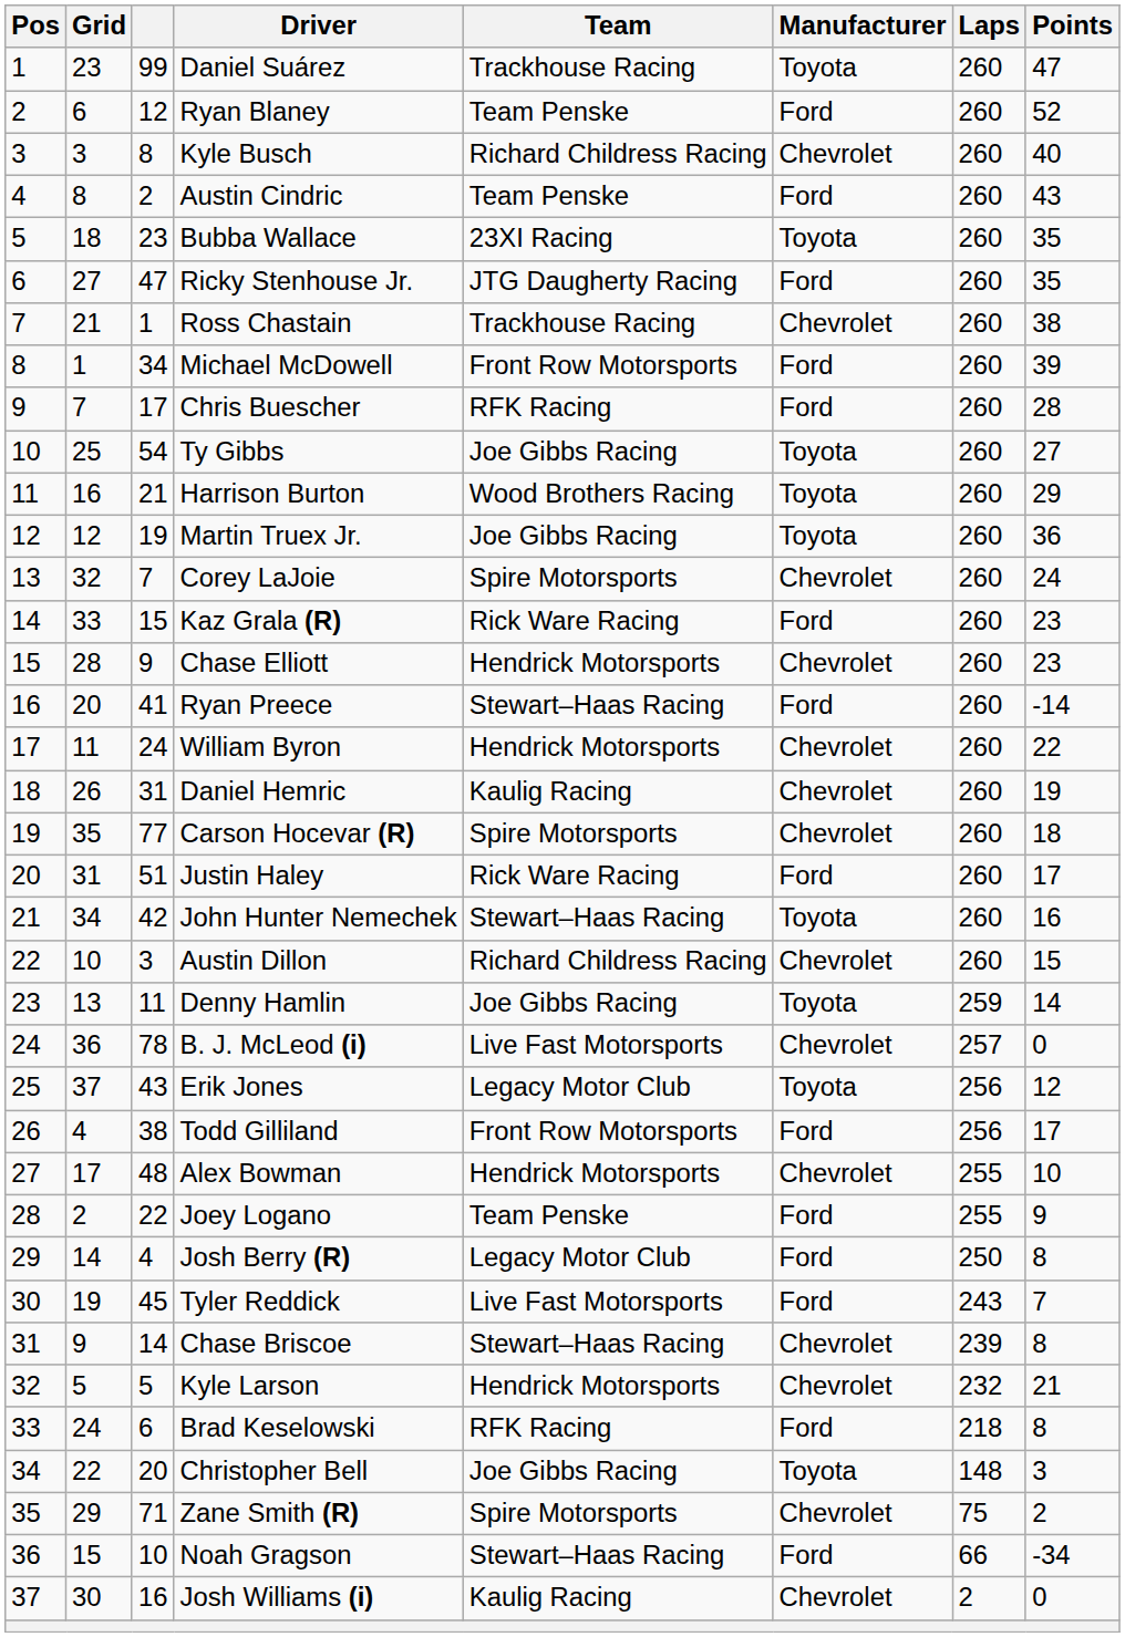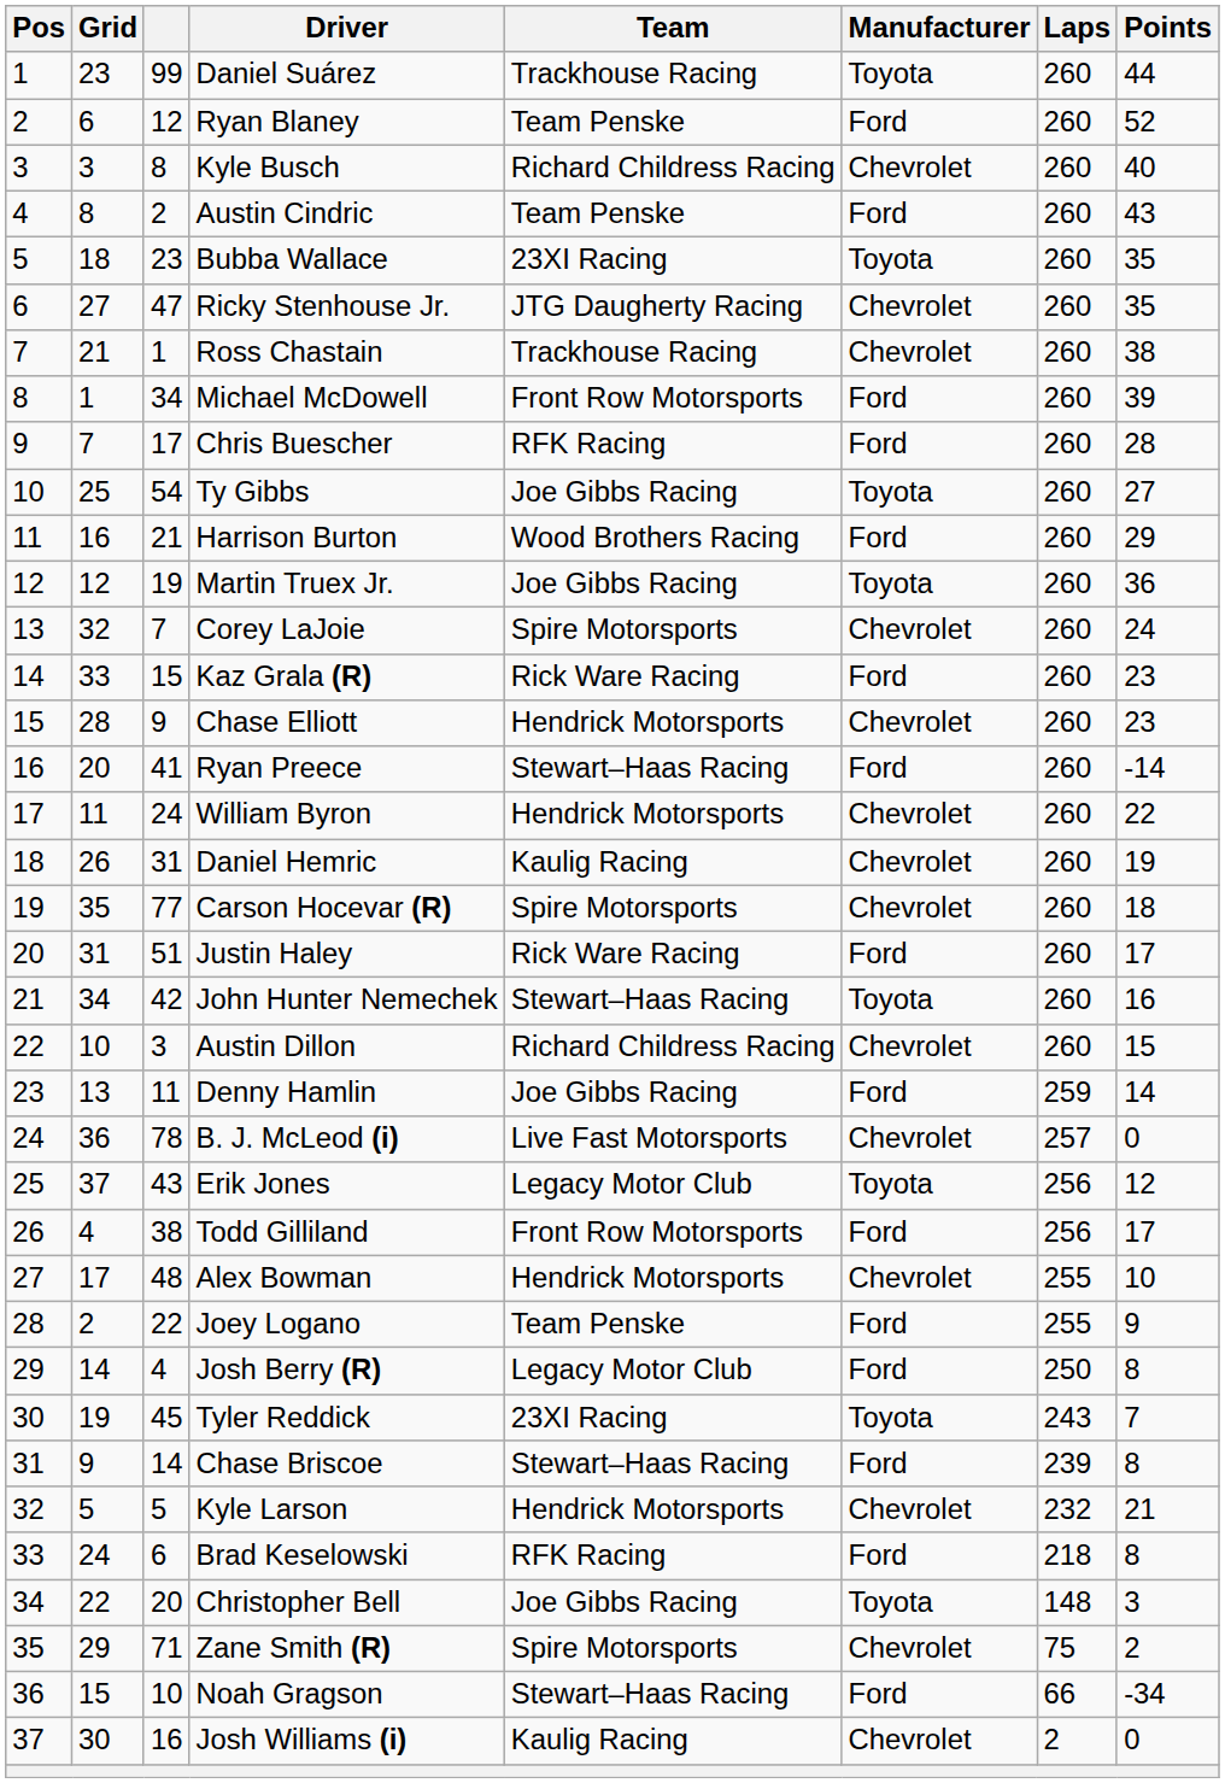Daniel Suárez | Points: 47 -> 44
Ricky Stenhouse Jr. | Manufacturer: Ford -> Chevrolet
Harrison Burton | Manufacturer: Toyota -> Ford
Denny Hamlin | Manufacturer: Toyota -> Ford
Tyler Reddick | Team: Live Fast Motorsports -> 23XI Racing
Tyler Reddick | Manufacturer: Ford -> Toyota
Chase Briscoe | Manufacturer: Chevrolet -> Ford
